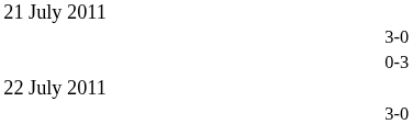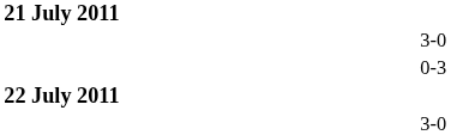21 July 2011 | column 1: normal -> bold
22 July 2011 | column 1: normal -> bold
